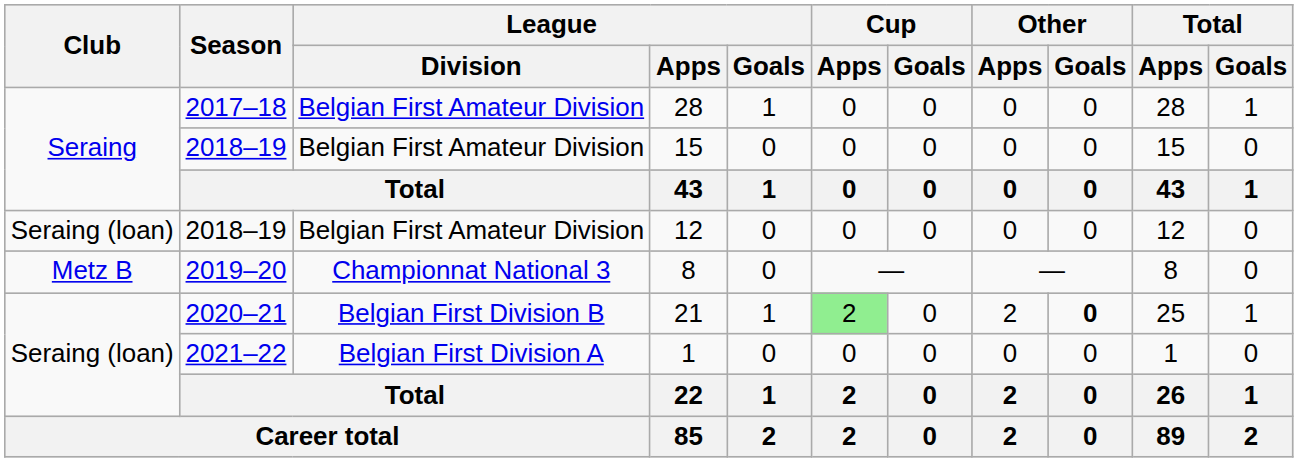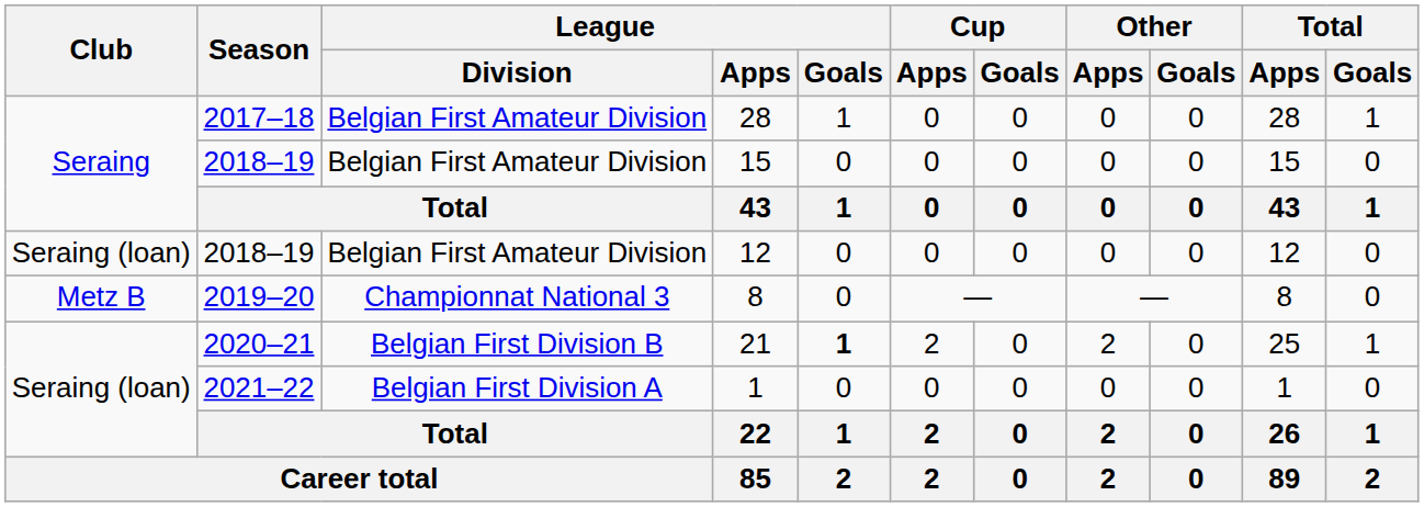21 | League / Goals: normal -> bold
21 | Cup / Apps: lightgreen background -> no background
21 | Other / Goals: bold -> normal
